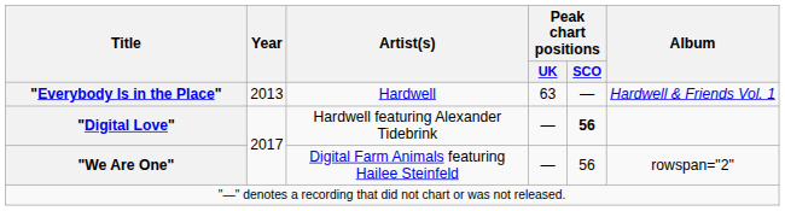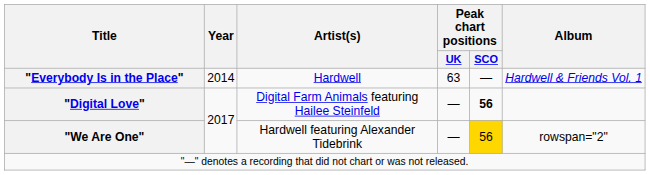"Everybody Is in the Place" | Year: 2013 -> 2014
"Digital Love" | Artist(s): Hardwell featuring Alexander Tidebrink -> Digital Farm Animals featuring Hailee Steinfeld
"We Are One" | Artist(s): Digital Farm Animals featuring Hailee Steinfeld -> Hardwell featuring Alexander Tidebrink
"We Are One" | Peak chart positions / SCO: no background -> gold background
